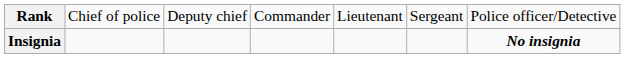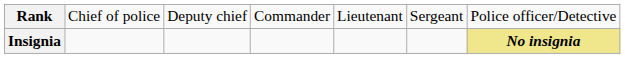Insignia | column 7: no background -> khaki background
